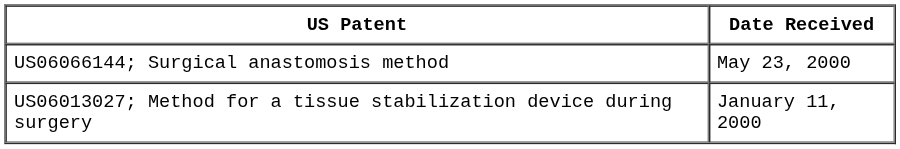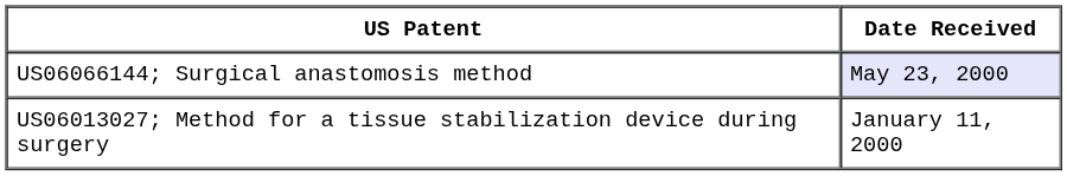US06066144; Surgical anastomosis method | Date Received: no background -> lavender background
